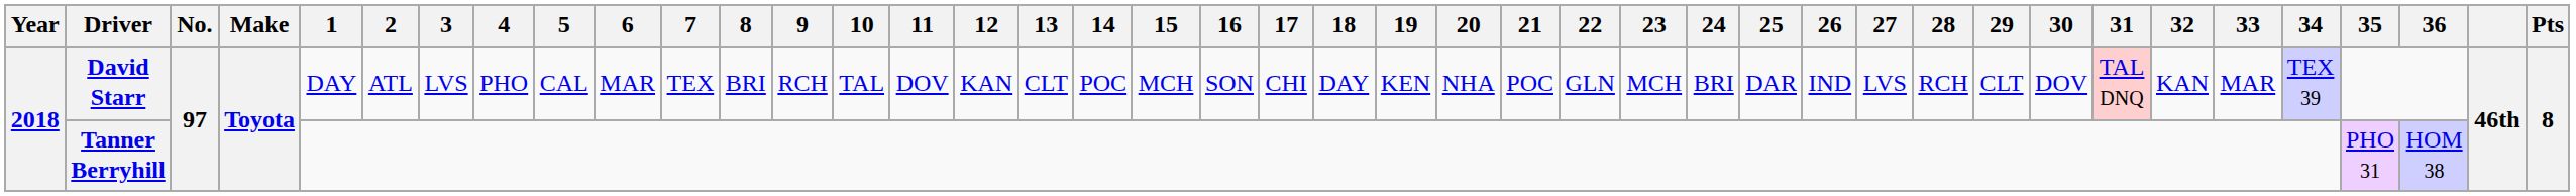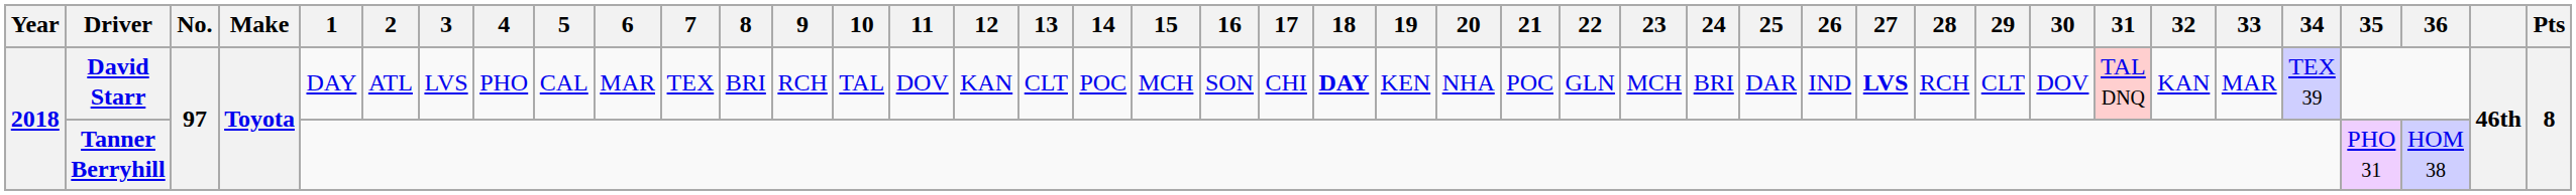David Starr | 18: normal -> bold
David Starr | 27: normal -> bold
